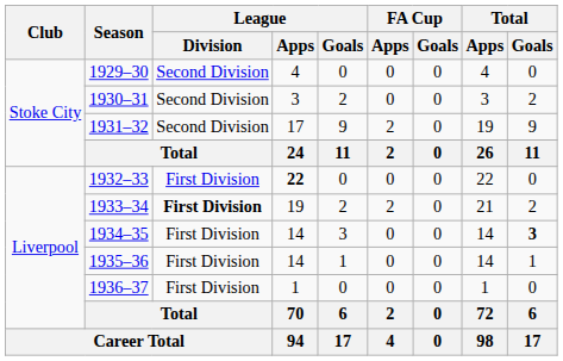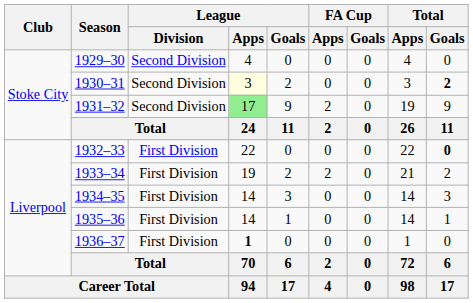1930–31 | League / Apps: no background -> lightyellow background
1930–31 | Total / Goals: normal -> bold
1931–32 | League / Apps: no background -> lightgreen background
1932–33 | League / Apps: bold -> normal
1932–33 | Total / Goals: normal -> bold
1933–34 | League / Division: bold -> normal
1934–35 | Total / Goals: bold -> normal
1936–37 | League / Apps: normal -> bold
